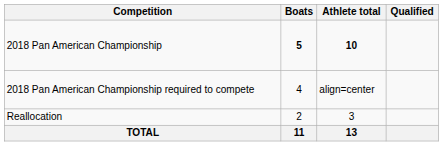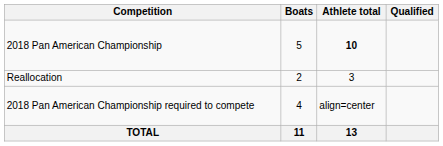2018 Pan American Championship | Boats: bold -> normal
rows swapped: 2018 Pan American Championship required to compete <-> Reallocation
